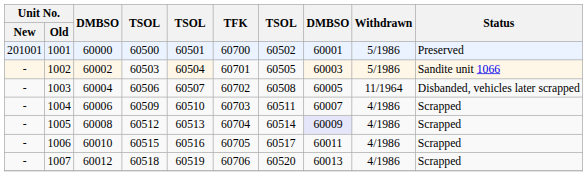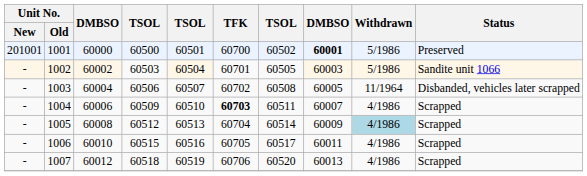1001 | column 8: normal -> bold
1004 | TFK: normal -> bold
1005 | column 8: lavender background -> no background
1005 | Withdrawn: no background -> lightblue background
